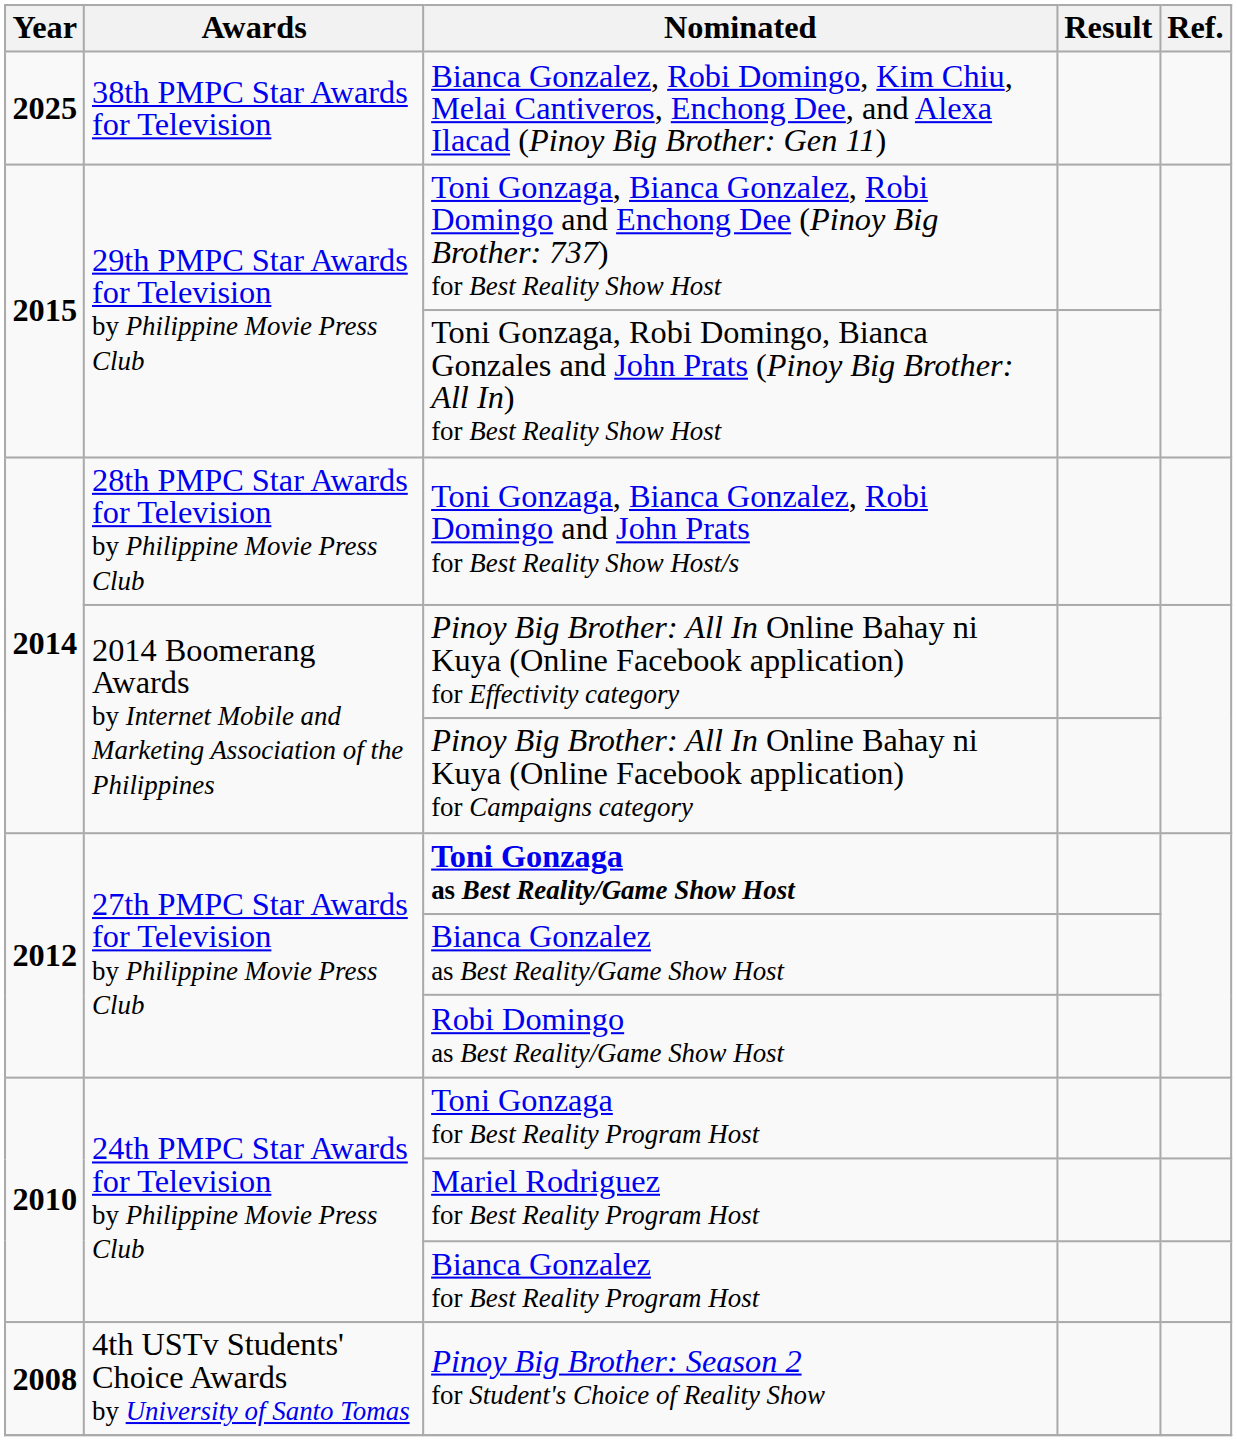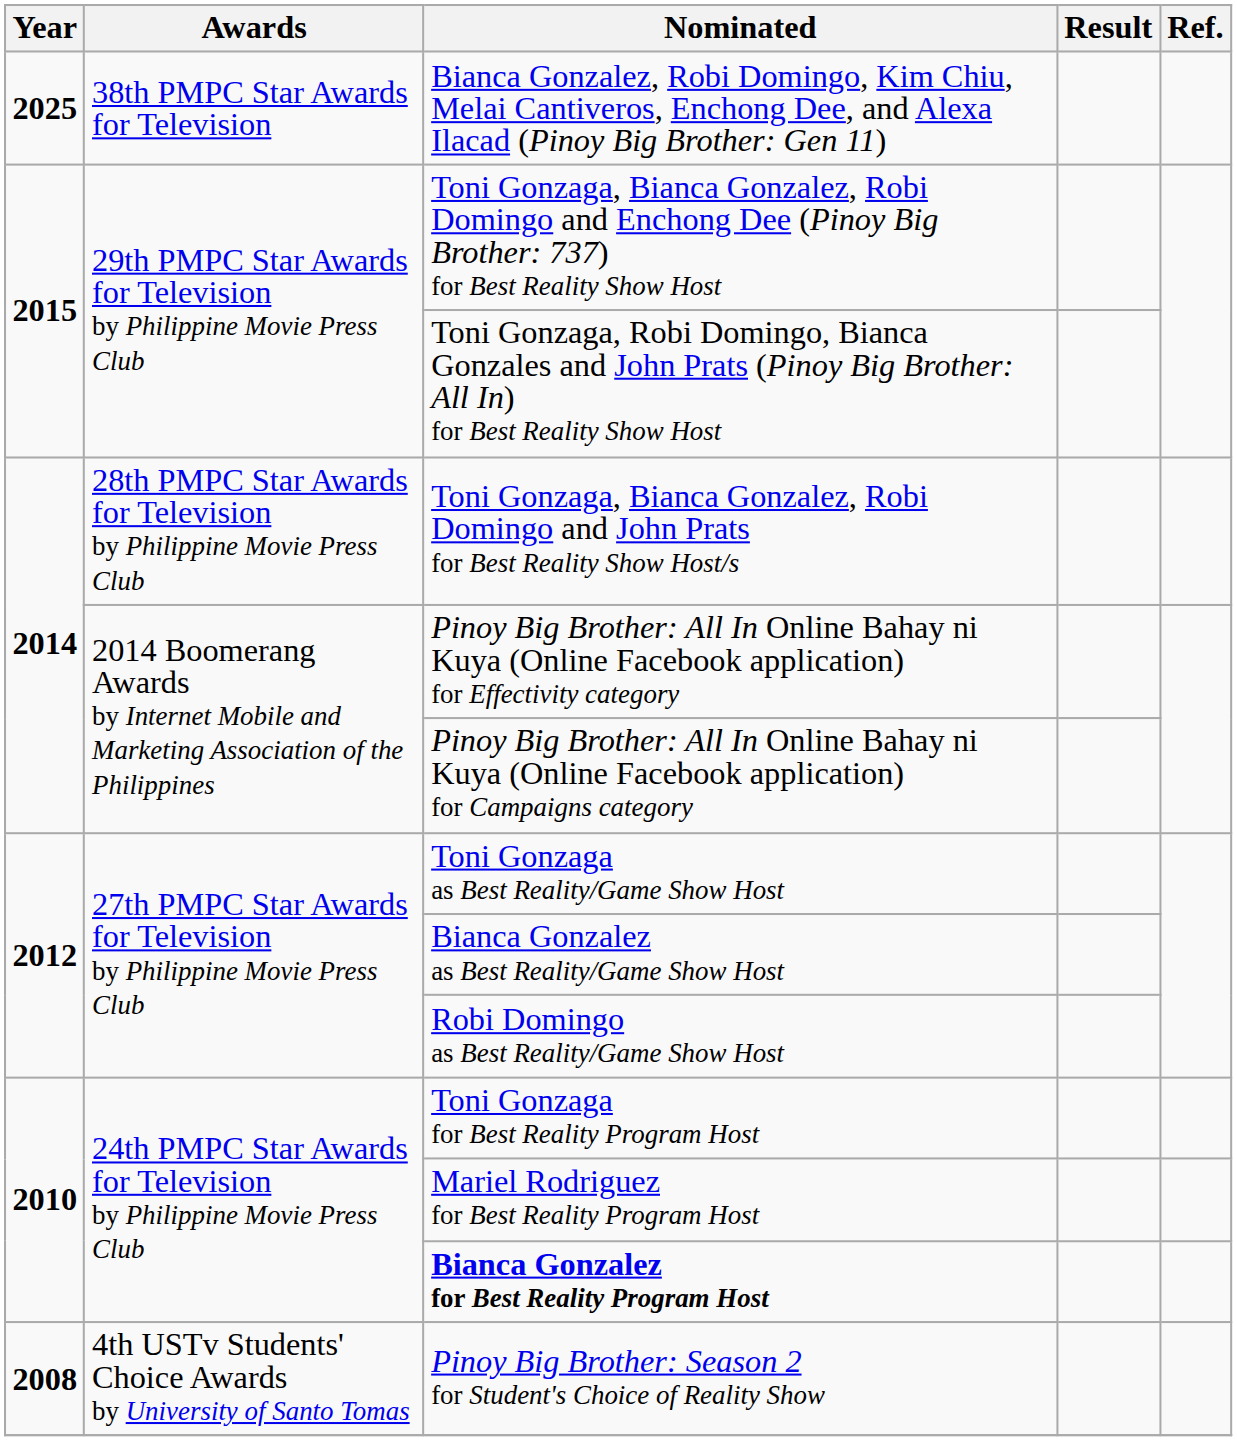Toni Gonzaga as Best Reality/Game Show Host | Nominated: bold -> normal
Bianca Gonzalez for Best Reality Program Host | Nominated: normal -> bold
